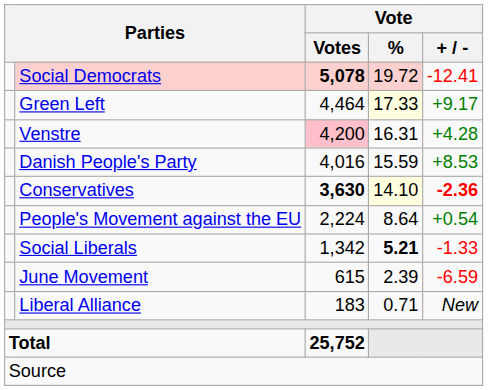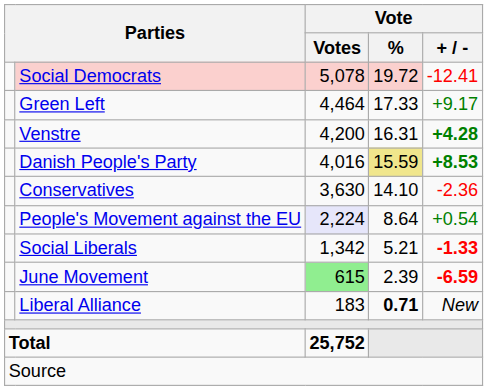Social Democrats | Vote / Votes: bold -> normal
Green Left | Vote / %: lightyellow background -> no background
Venstre | Vote / Votes: pink background -> no background
Venstre | Vote / + / -: normal -> bold
Danish People's Party | Vote / %: no background -> khaki background
Danish People's Party | Vote / + / -: normal -> bold
Conservatives | Vote / Votes: bold -> normal
Conservatives | Vote / %: lightyellow background -> no background
Conservatives | Vote / + / -: bold -> normal
People's Movement against the EU | Vote / Votes: no background -> lavender background
Social Liberals | Vote / %: bold -> normal
Social Liberals | Vote / + / -: normal -> bold
June Movement | Vote / Votes: no background -> lightgreen background
June Movement | Vote / + / -: normal -> bold
Liberal Alliance | Vote / %: normal -> bold
